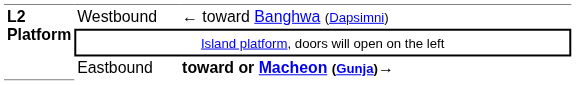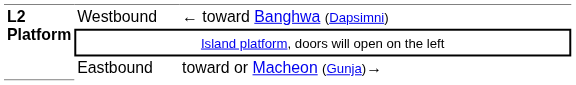Eastbound | column 3: bold -> normal
